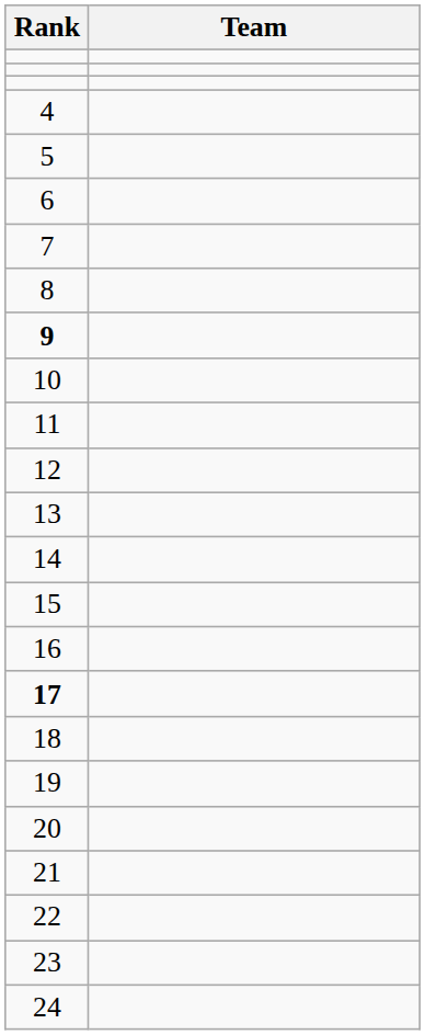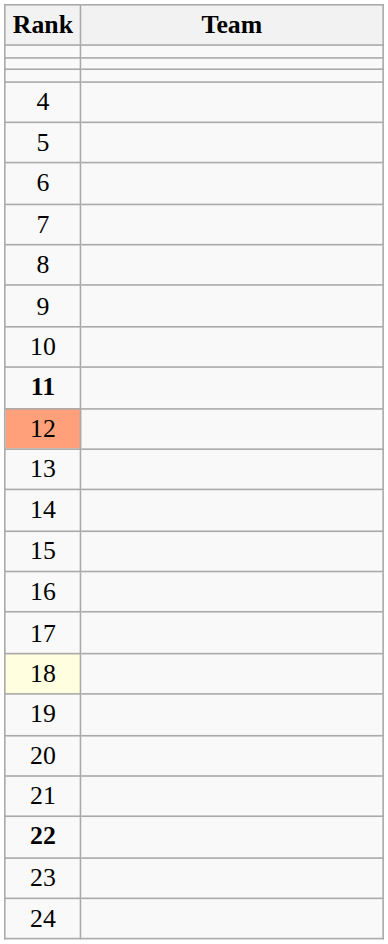row 10 | Rank: bold -> normal
row 12 | Rank: normal -> bold
row 13 | Rank: no background -> lightsalmon background
row 18 | Rank: bold -> normal
row 19 | Rank: no background -> lightyellow background
row 23 | Rank: normal -> bold
